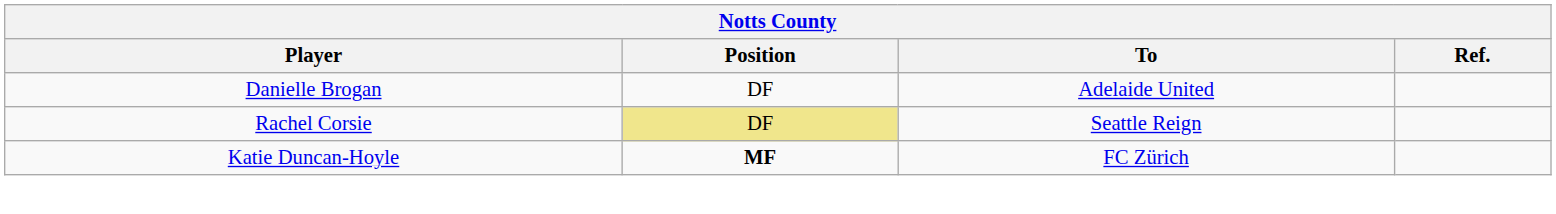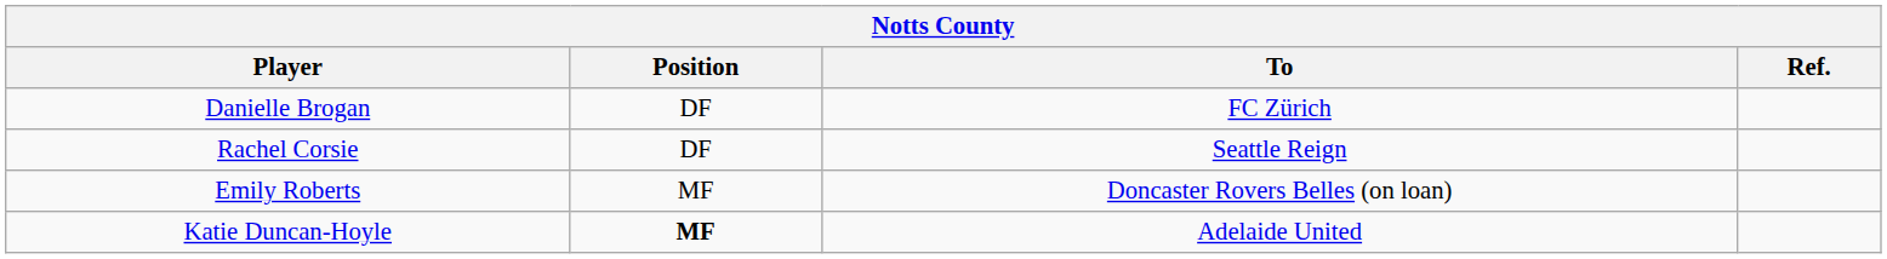Danielle Brogan | To: Adelaide United -> FC Zürich
Rachel Corsie | Position: khaki background -> no background
+ row: Emily Roberts | MF | Doncaster Rovers Belles (on loan)
Katie Duncan-Hoyle | To: FC Zürich -> Adelaide United
